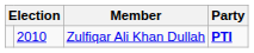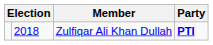Zulfiqar Ali Khan Dullah | column 2: 2010 -> 2018
